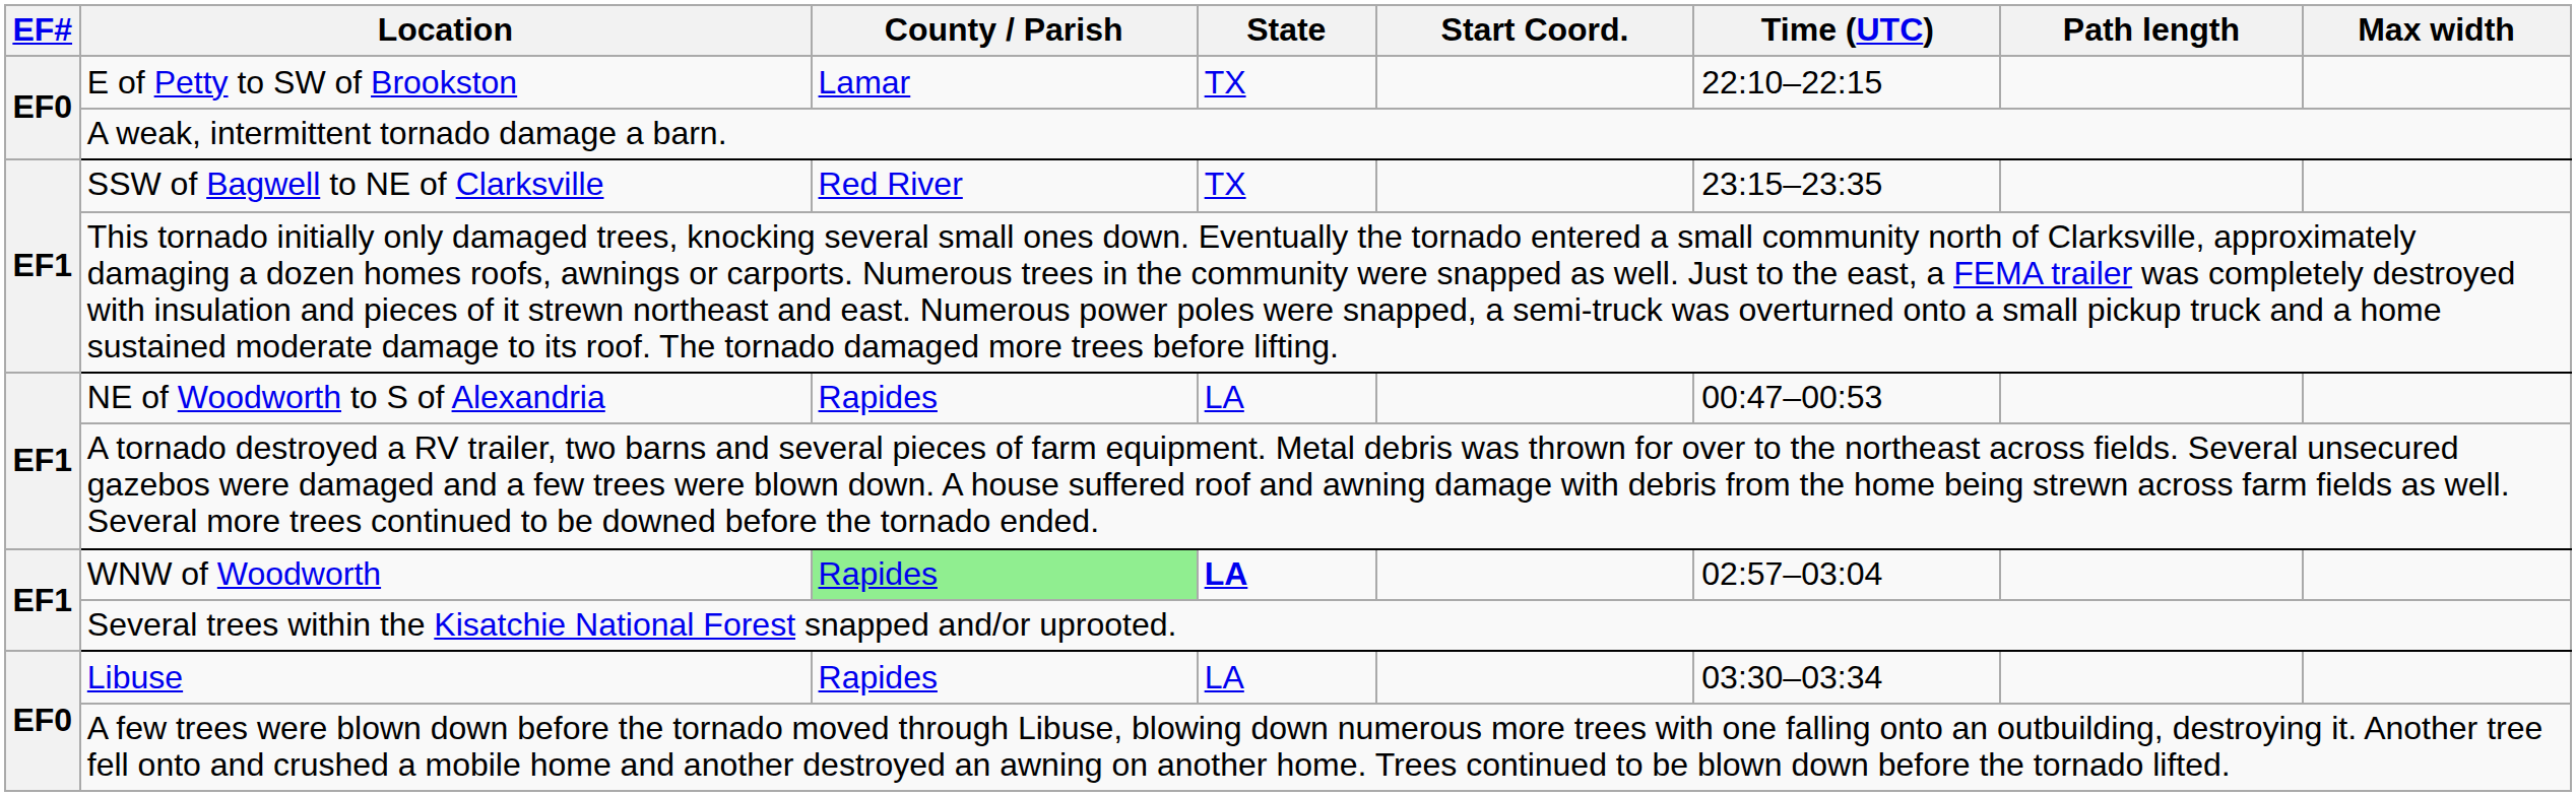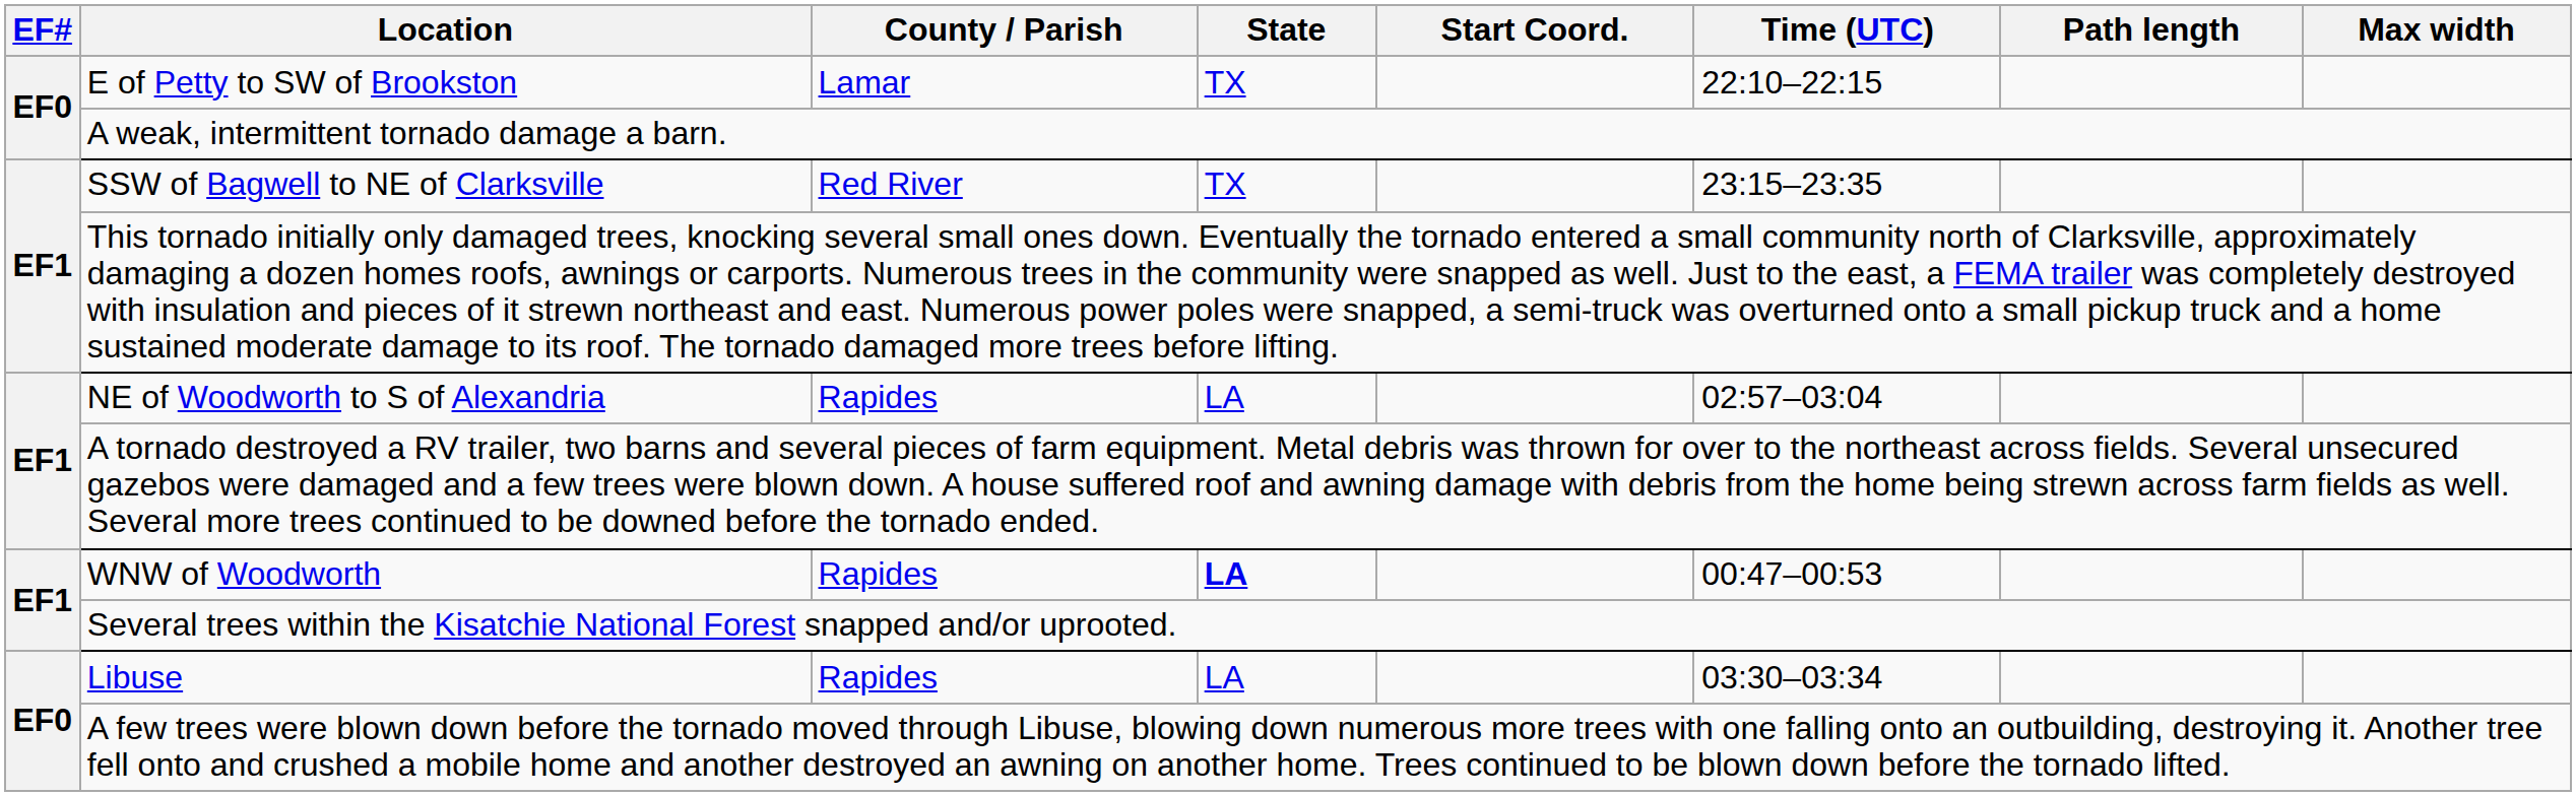NE of Woodworth to S of Alexandria | Time (UTC): 00:47–00:53 -> 02:57–03:04
WNW of Woodworth | County / Parish: lightgreen background -> no background
WNW of Woodworth | Time (UTC): 02:57–03:04 -> 00:47–00:53
